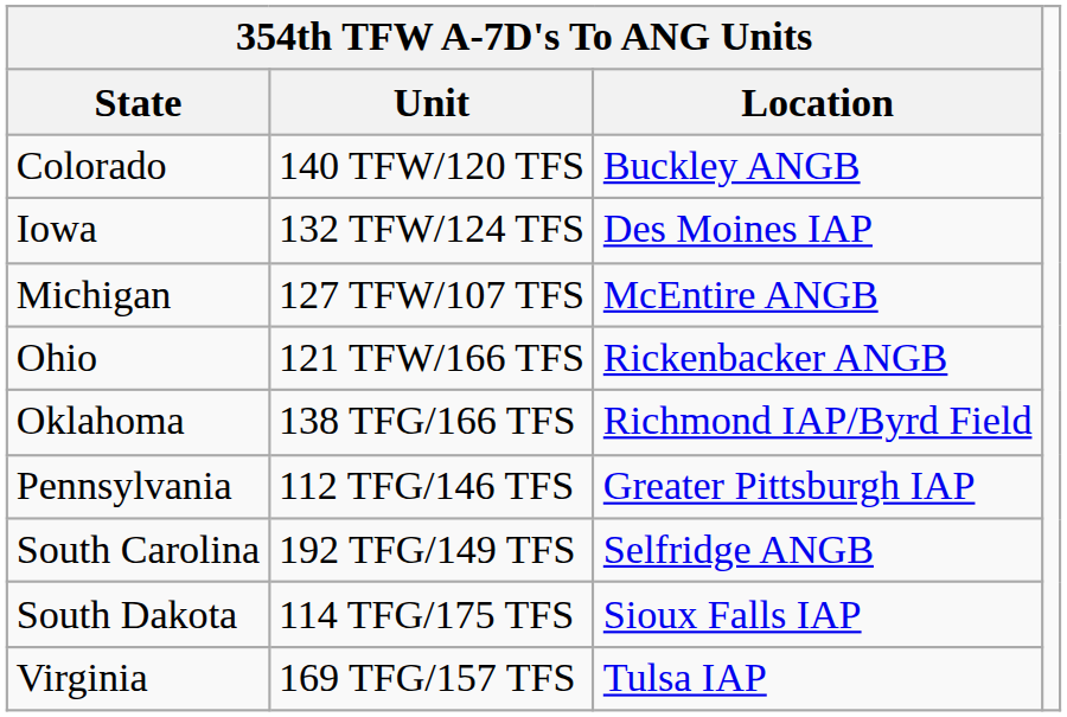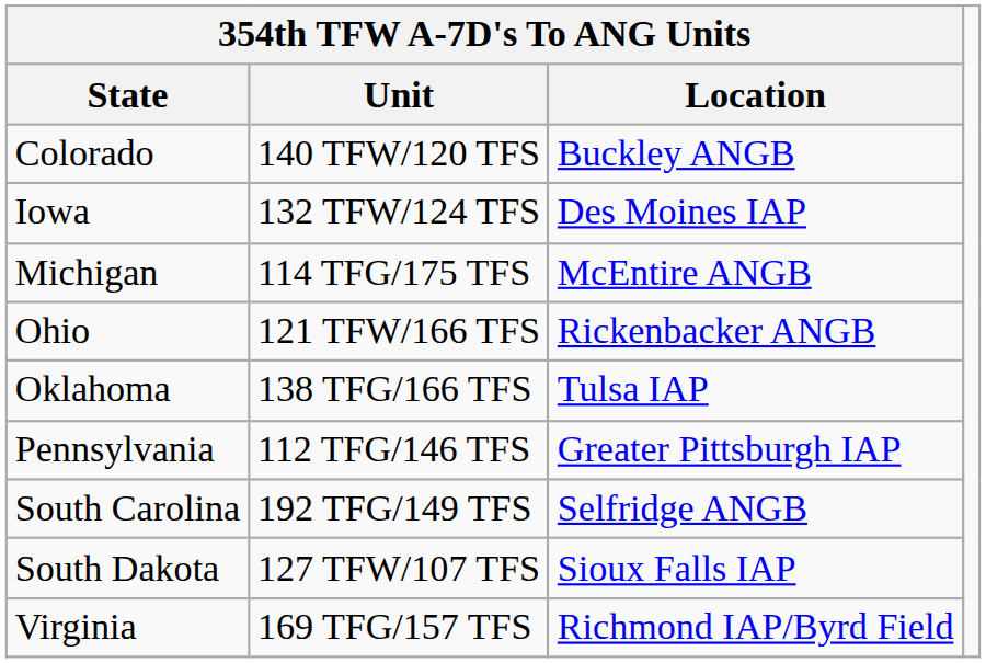Michigan | 354th TFW A-7D's To ANG Units / Unit: 127 TFW/107 TFS -> 114 TFG/175 TFS
Oklahoma | 354th TFW A-7D's To ANG Units / Location: Richmond IAP/Byrd Field -> Tulsa IAP
South Dakota | 354th TFW A-7D's To ANG Units / Unit: 114 TFG/175 TFS -> 127 TFW/107 TFS
Virginia | 354th TFW A-7D's To ANG Units / Location: Tulsa IAP -> Richmond IAP/Byrd Field
